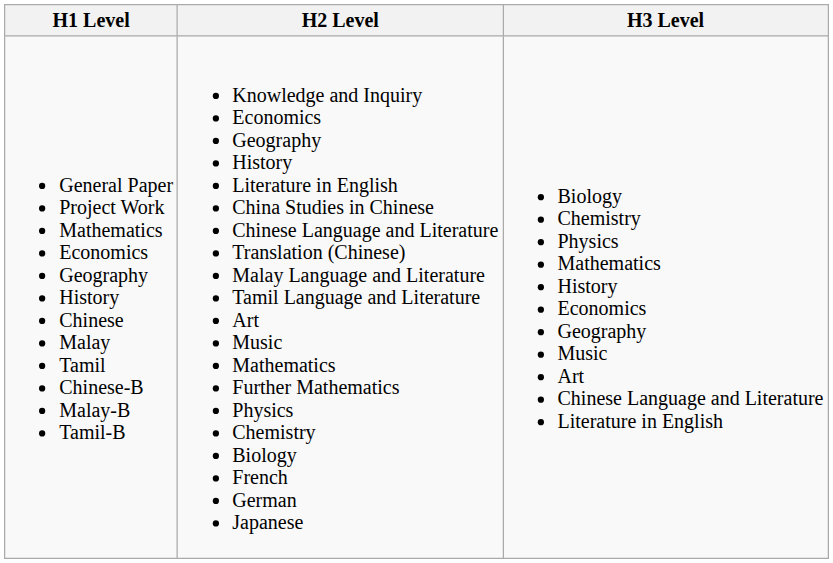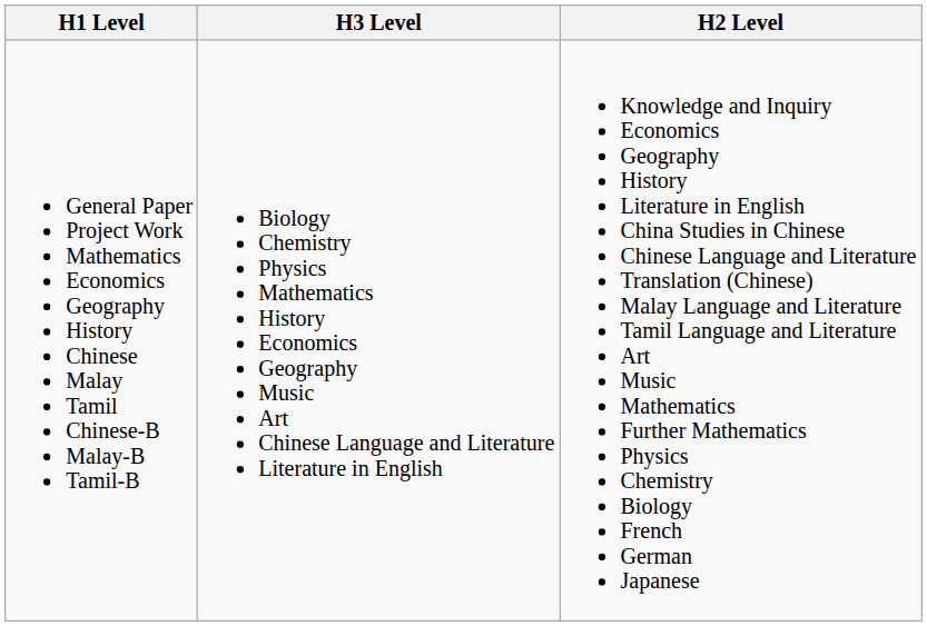columns swapped: H2 Level <-> H3 Level
